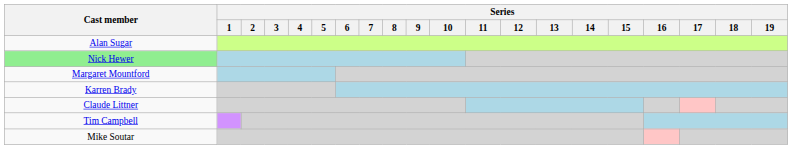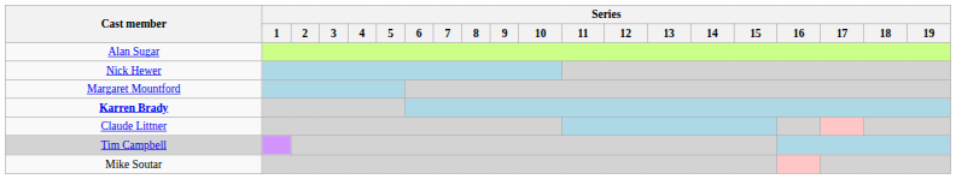Nick Hewer | Cast member: lightgreen background -> no background
Karren Brady | Cast member: normal -> bold
Tim Campbell | Cast member: no background -> lightgrey background
